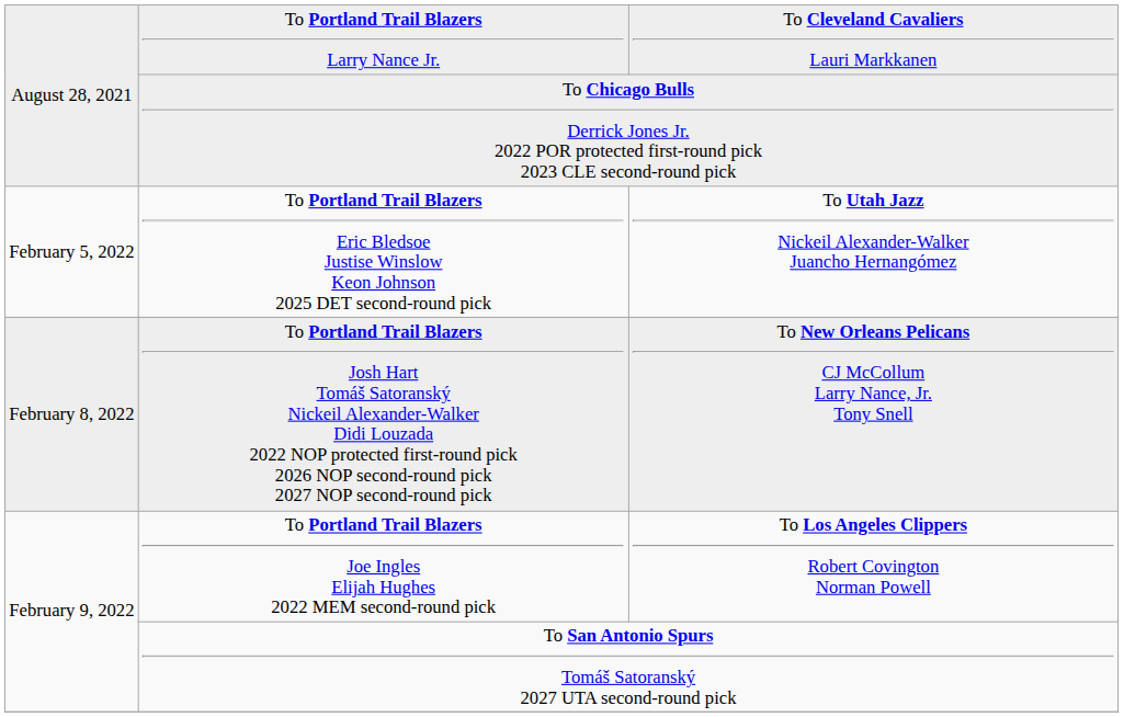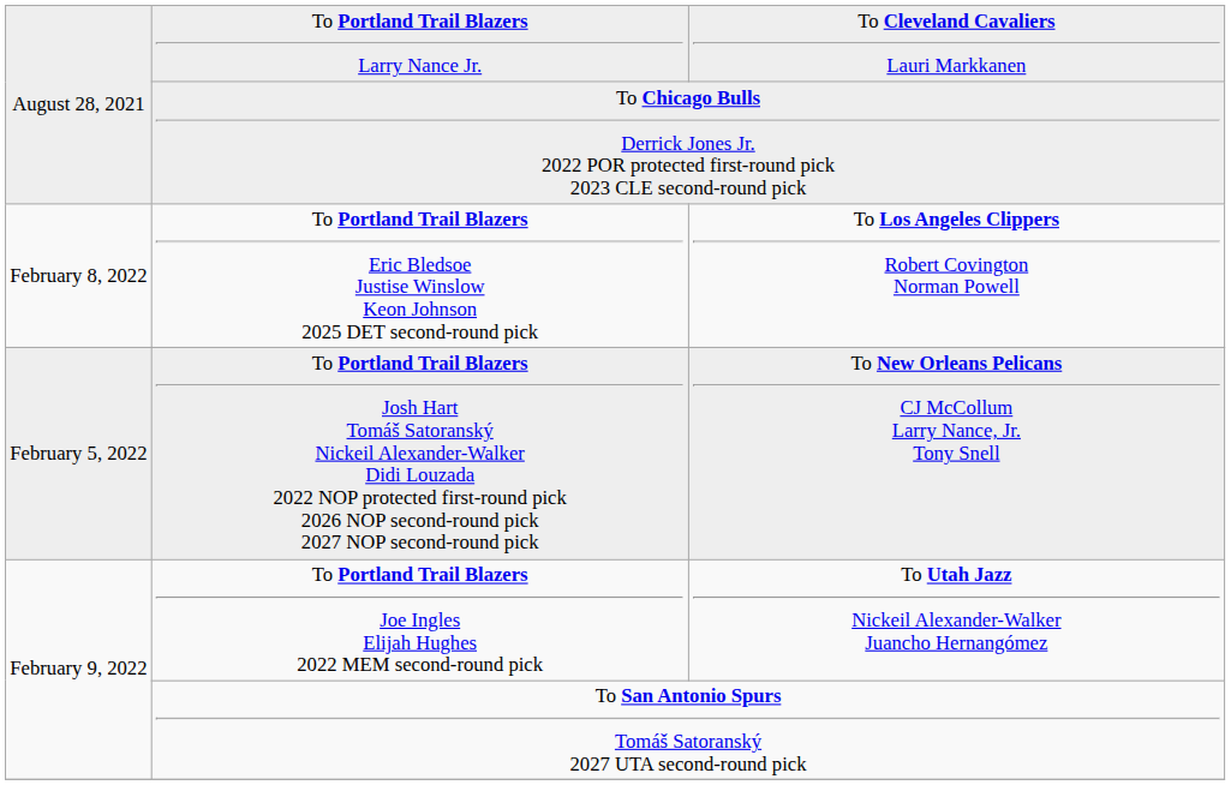row 3 | column 1: February 5, 2022 -> February 8, 2022
row 3 | column 3: To Utah Jazz Nickeil Alexander-Walker Juancho Hernangómez -> To Los Angeles Clippers Robert Covington Norman Powell
row 4 | column 1: February 8, 2022 -> February 5, 2022
row 5 | column 3: To Los Angeles Clippers Robert Covington Norman Powell -> To Utah Jazz Nickeil Alexander-Walker Juancho Hernangómez
